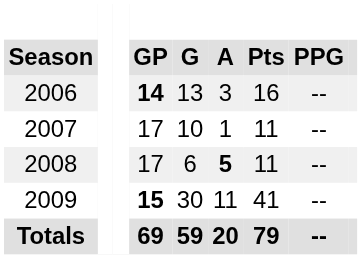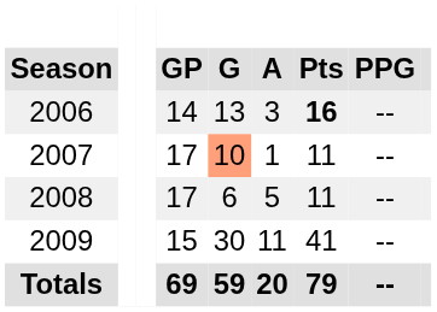2006 | GP: bold -> normal
2006 | Pts: normal -> bold
2007 | G: no background -> lightsalmon background
2008 | A: bold -> normal
2009 | GP: bold -> normal
